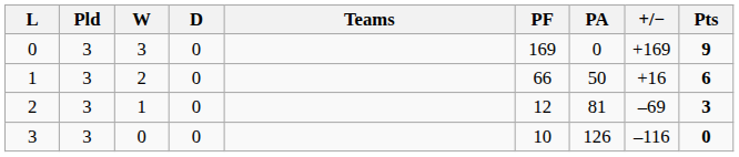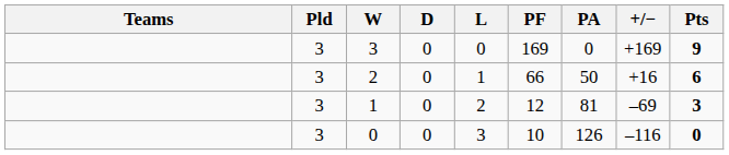columns swapped: Teams <-> L
